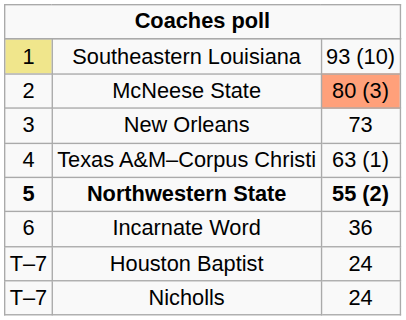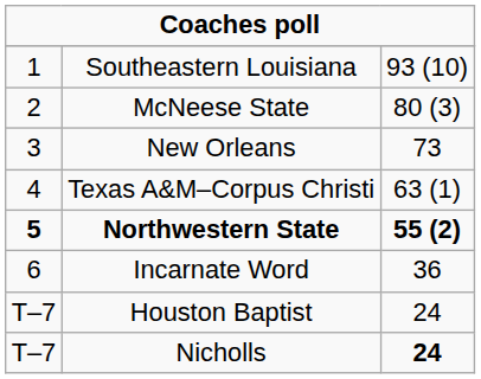Southeastern Louisiana | column 1: khaki background -> no background
McNeese State | column 3: lightsalmon background -> no background
Nicholls | column 3: normal -> bold
